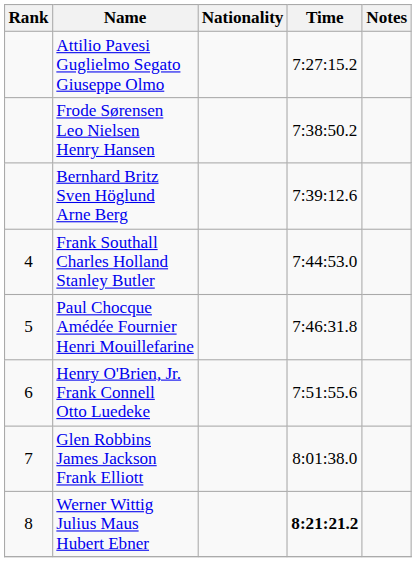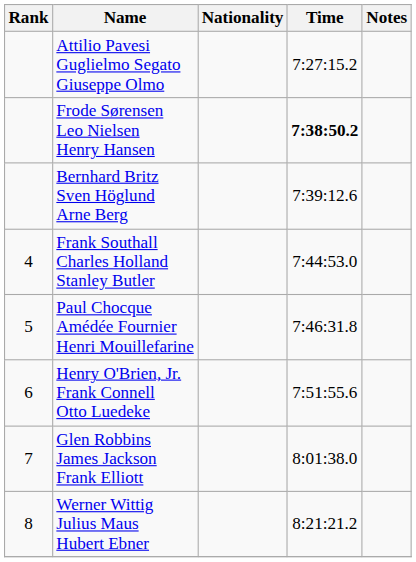Frode Sørensen Leo Nielsen Henry Hansen | Time: normal -> bold
Werner Wittig Julius Maus Hubert Ebner | Time: bold -> normal
